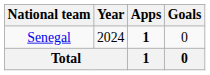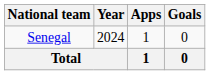Senegal | Apps: bold -> normal
